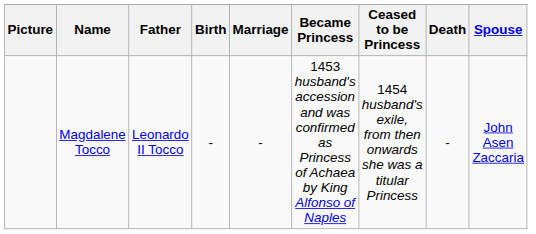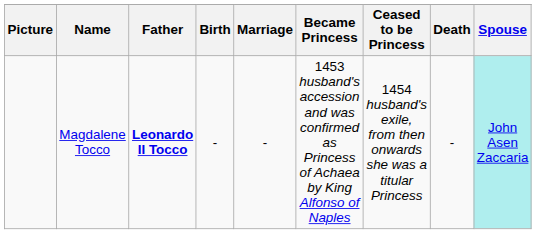Magdalene Tocco | Father: normal -> bold
Magdalene Tocco | Spouse: no background -> paleturquoise background
